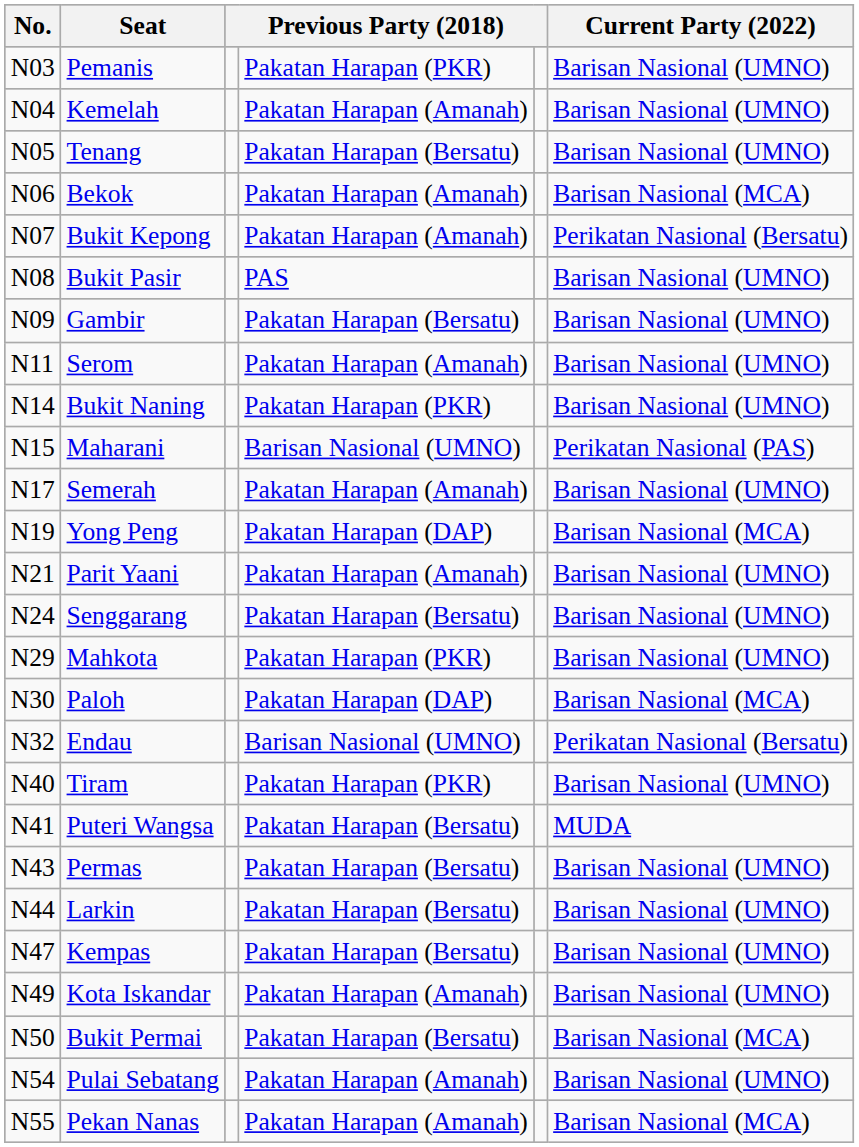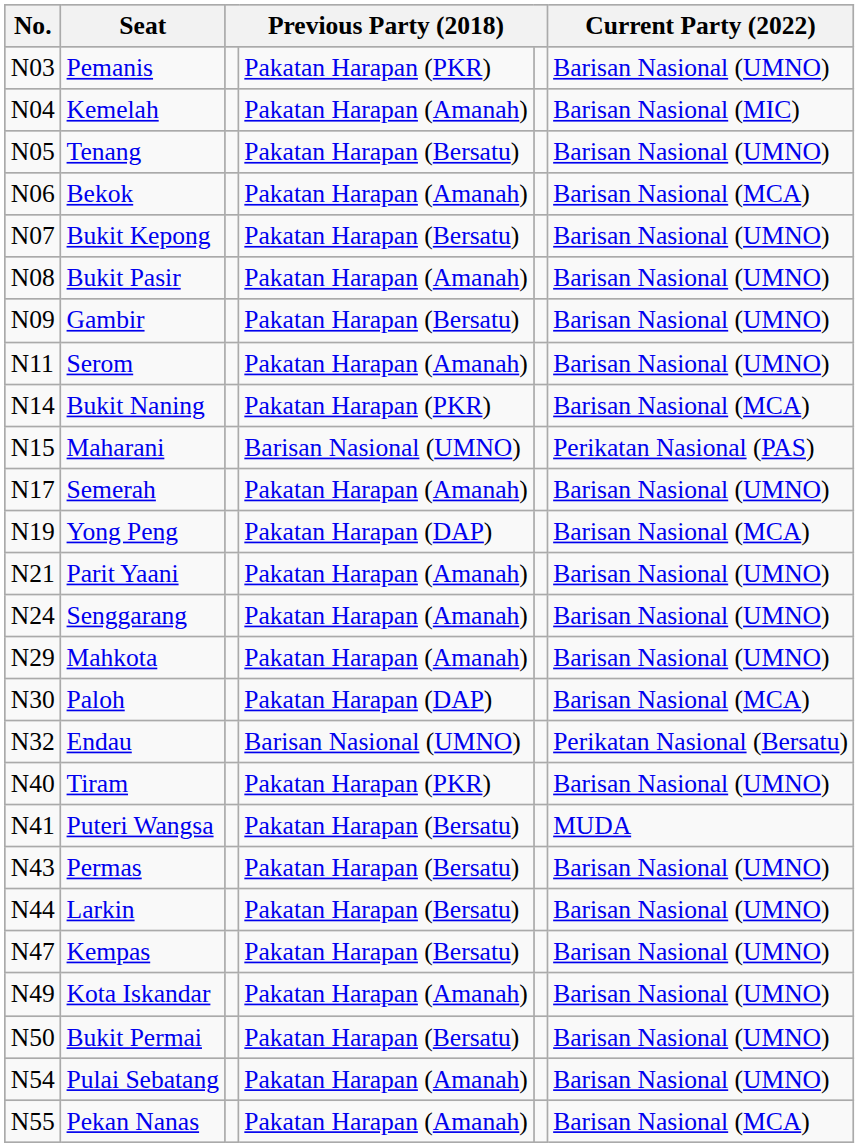Kemelah | column 6: Barisan Nasional (UMNO) -> Barisan Nasional (MIC)
Bukit Kepong | column 4: Pakatan Harapan (Amanah) -> Pakatan Harapan (Bersatu)
Bukit Kepong | column 6: Perikatan Nasional (Bersatu) -> Barisan Nasional (UMNO)
Bukit Pasir | column 4: PAS -> Pakatan Harapan (Amanah)
Bukit Naning | column 6: Barisan Nasional (UMNO) -> Barisan Nasional (MCA)
Senggarang | column 4: Pakatan Harapan (Bersatu) -> Pakatan Harapan (Amanah)
Mahkota | column 4: Pakatan Harapan (PKR) -> Pakatan Harapan (Amanah)
Bukit Permai | column 6: Barisan Nasional (MCA) -> Barisan Nasional (UMNO)
